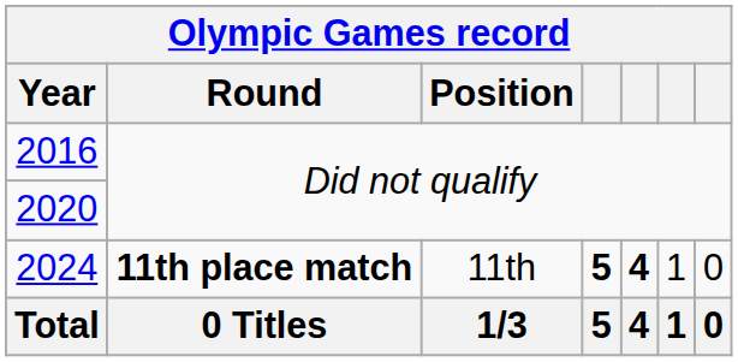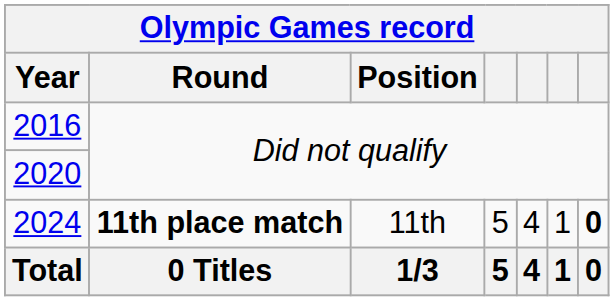2024 | column 4: bold -> normal
2024 | column 5: bold -> normal
2024 | column 7: normal -> bold
